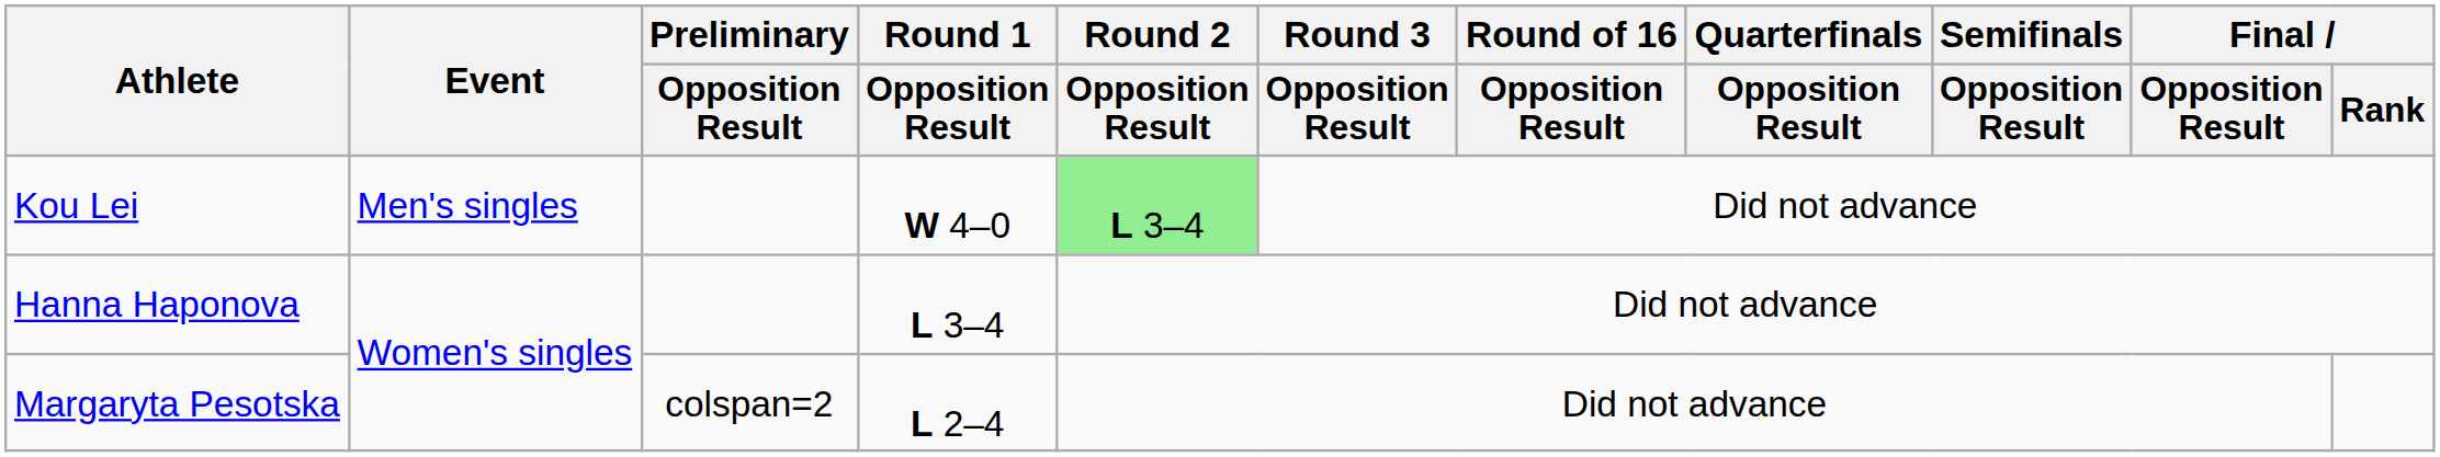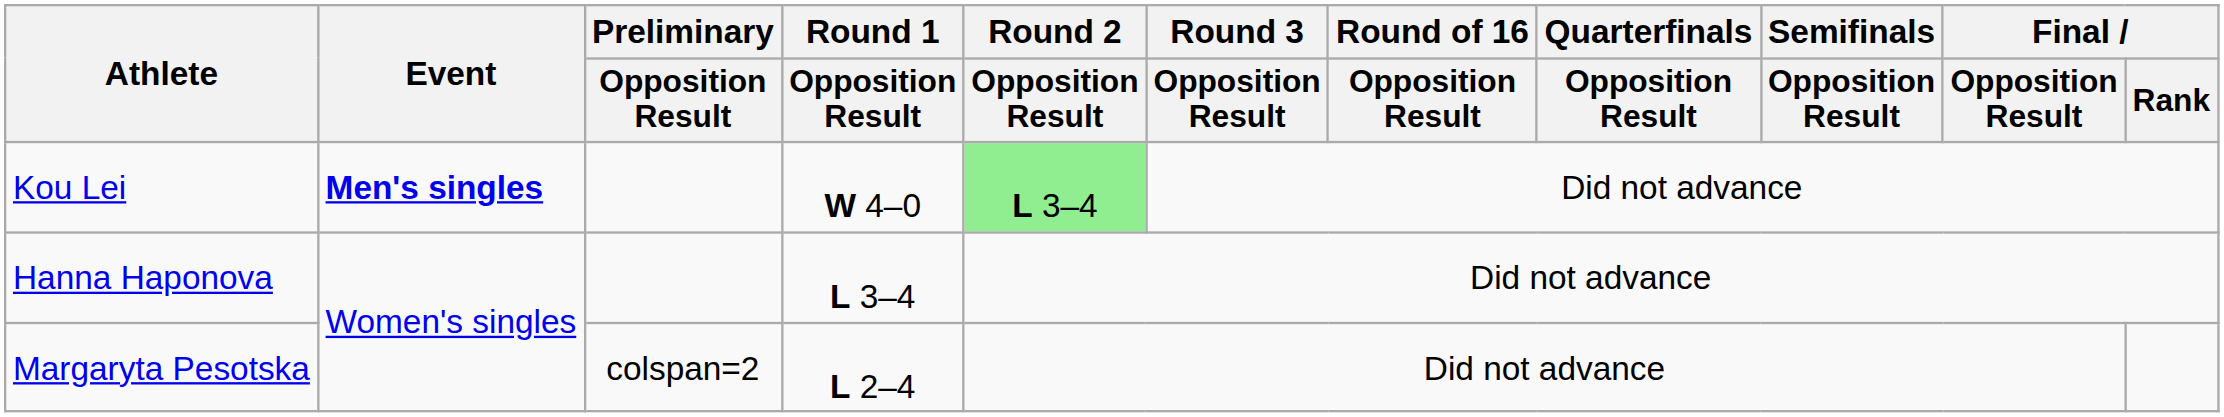Kou Lei | Event: normal -> bold
